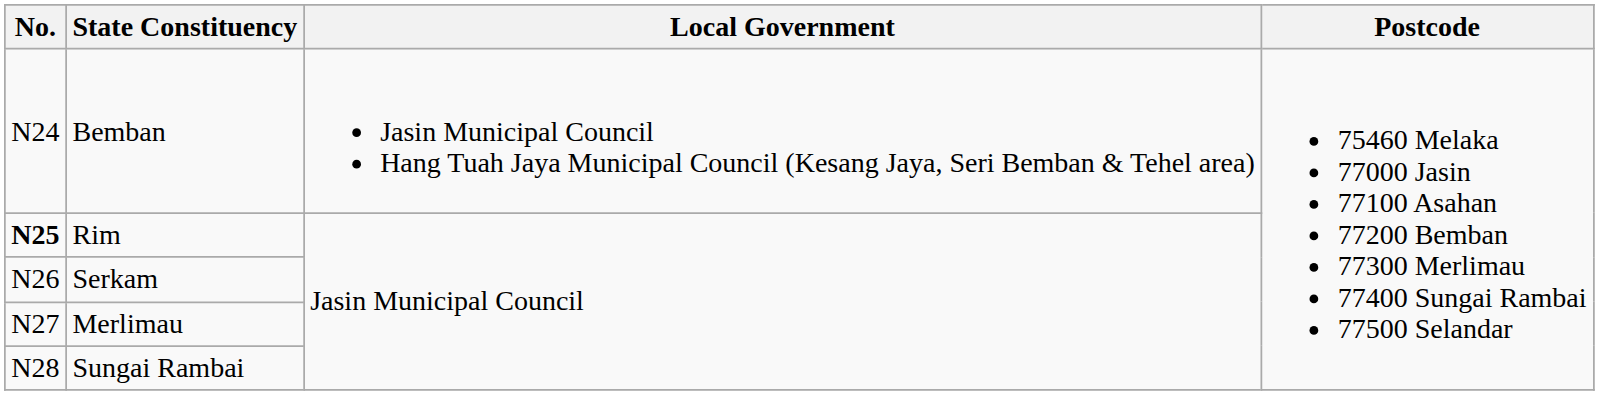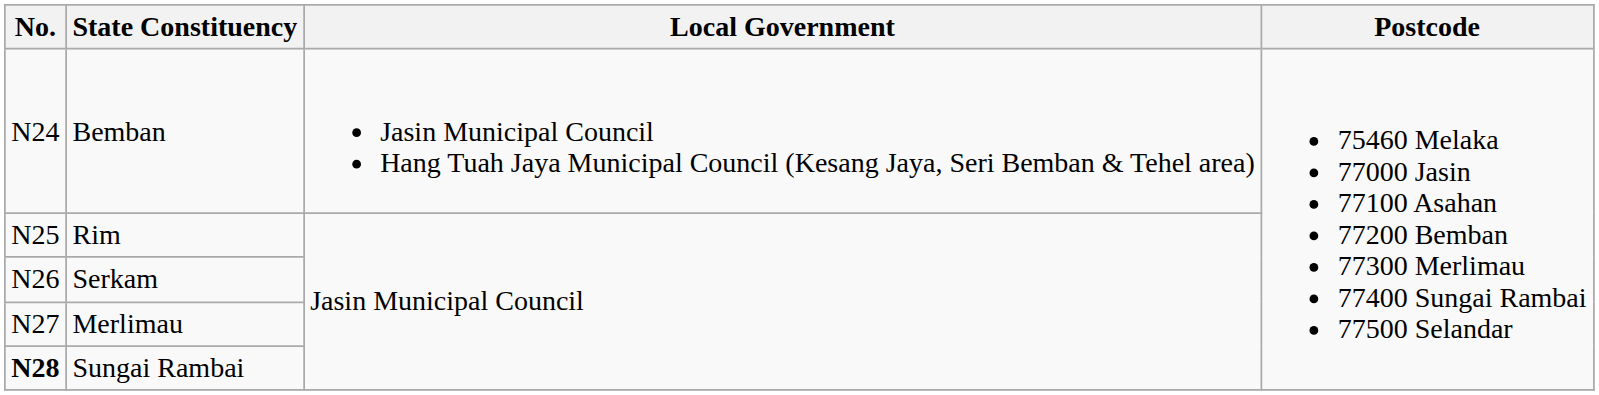Rim | No.: bold -> normal
Sungai Rambai | No.: normal -> bold
